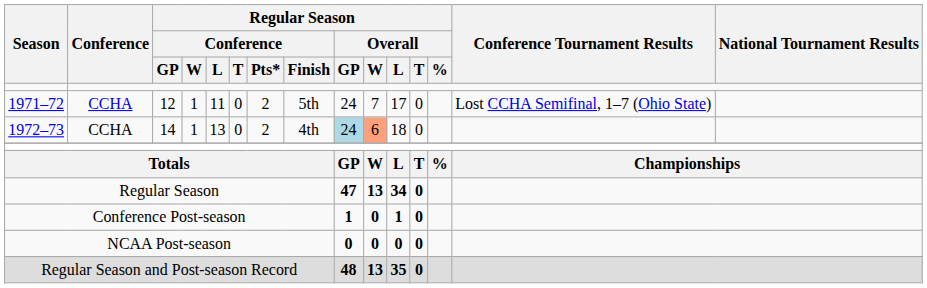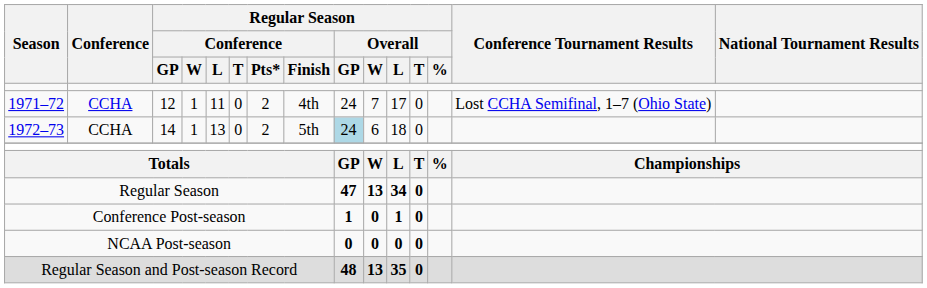1971–72 | Regular Season / Conference / Finish: 5th -> 4th
1972–73 | Regular Season / Conference / Finish: 4th -> 5th
1972–73 | Regular Season / Overall / W: lightsalmon background -> no background
